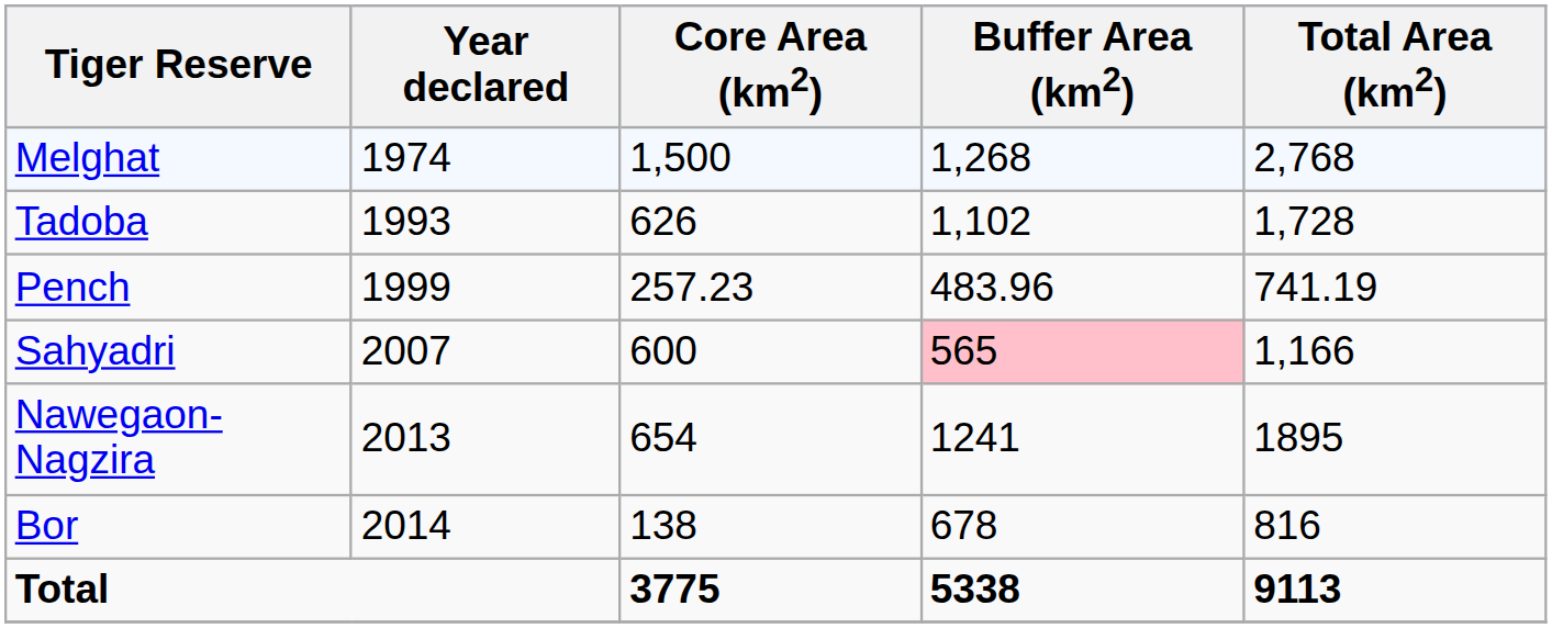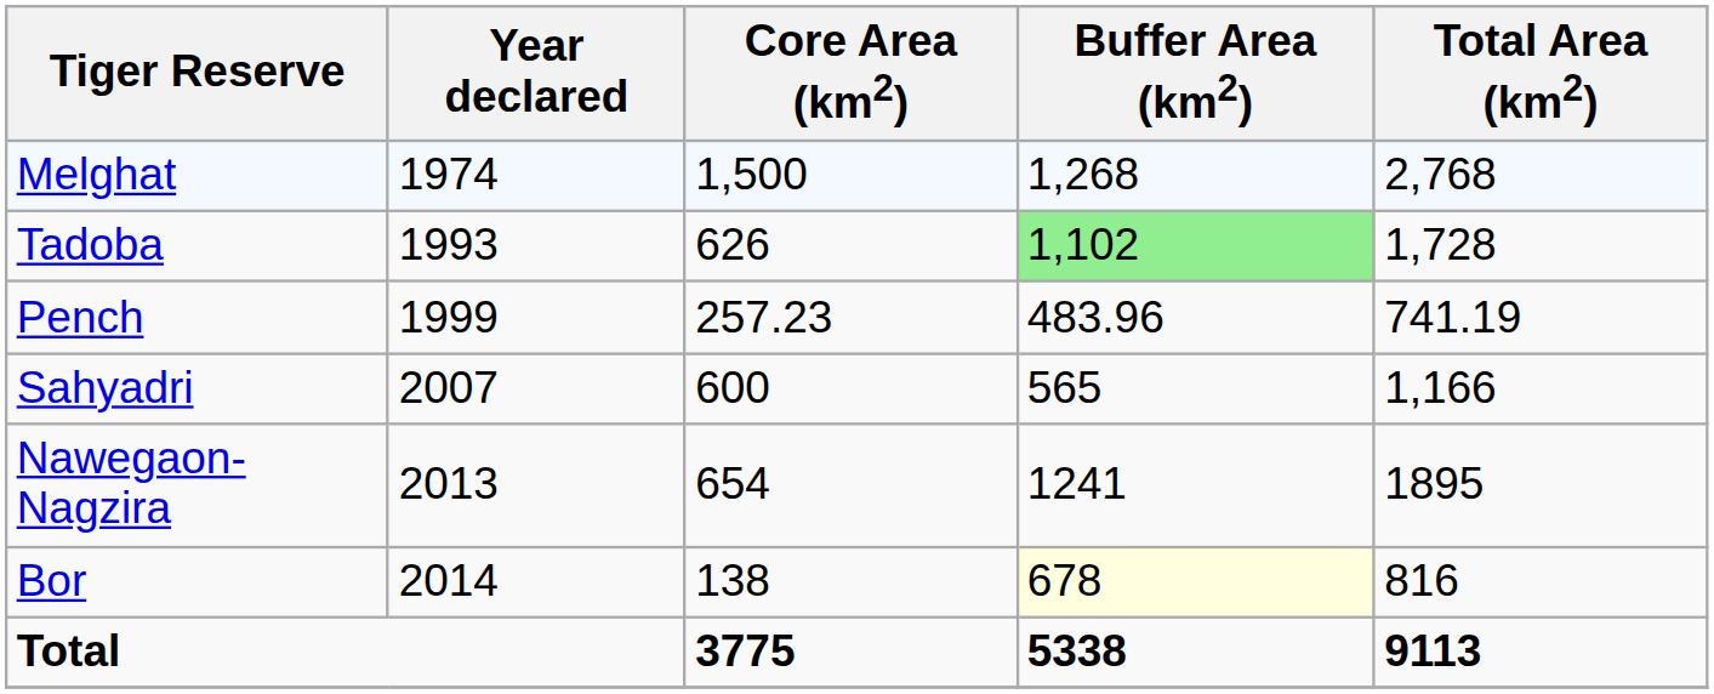Tadoba | Buffer Area (km2): no background -> lightgreen background
Sahyadri | Buffer Area (km2): pink background -> no background
Bor | Buffer Area (km2): no background -> lightyellow background
